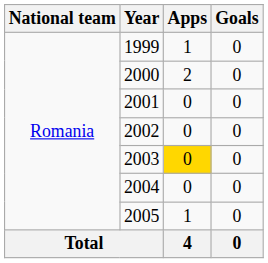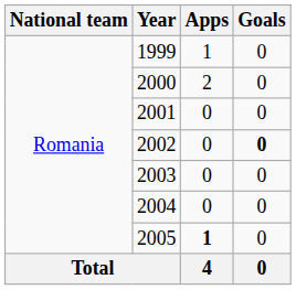2002 | Goals: normal -> bold
2003 | Apps: gold background -> no background
2005 | Apps: normal -> bold
